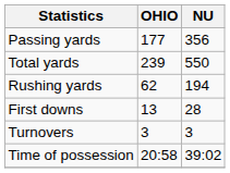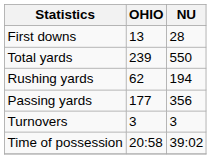rows swapped: First downs <-> Passing yards
